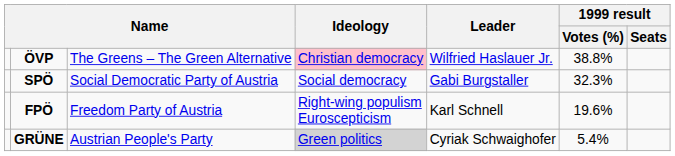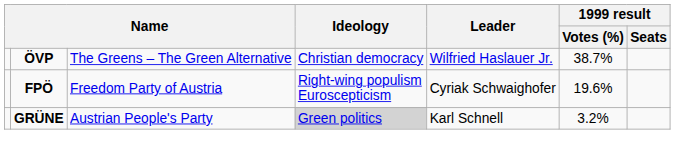ÖVP | Ideology: pink background -> no background
ÖVP | 1999 result / Votes (%): 38.8% -> 38.7%
- row: SPÖ | Social Democratic Party of Austria | Social democracy | Gabi Burgstaller | 32.3%
FPÖ | Leader: Karl Schnell -> Cyriak Schwaighofer
GRÜNE | Leader: Cyriak Schwaighofer -> Karl Schnell
GRÜNE | 1999 result / Votes (%): 5.4% -> 3.2%
